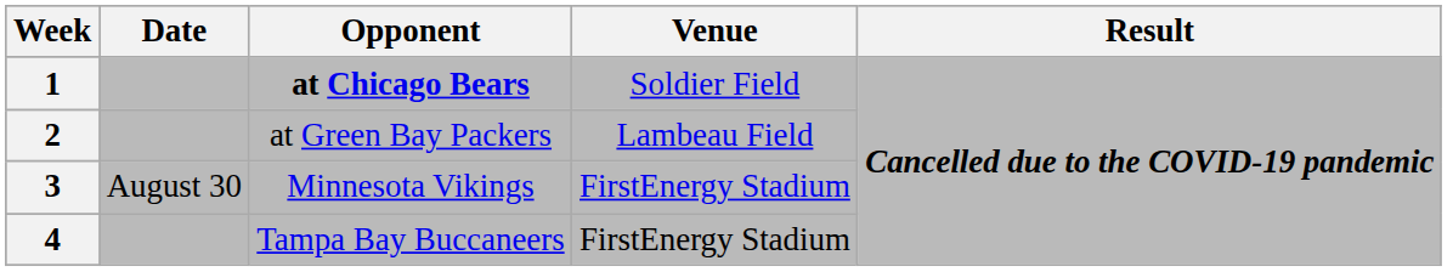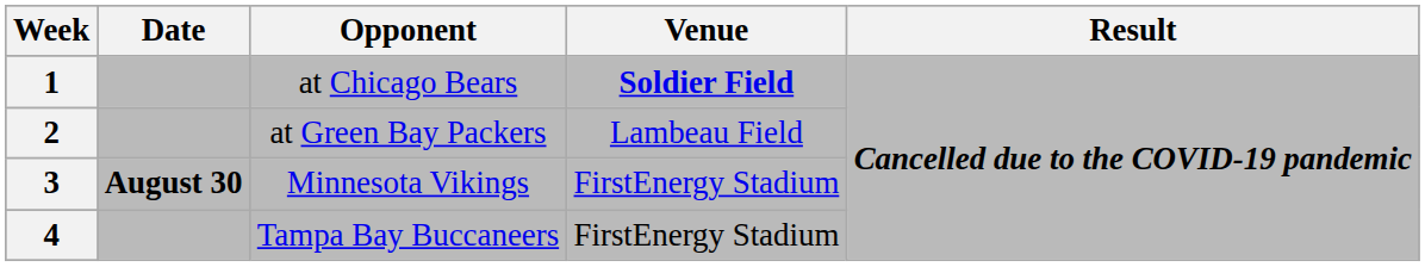1 | Opponent: bold -> normal
1 | Venue: normal -> bold
3 | Date: normal -> bold
